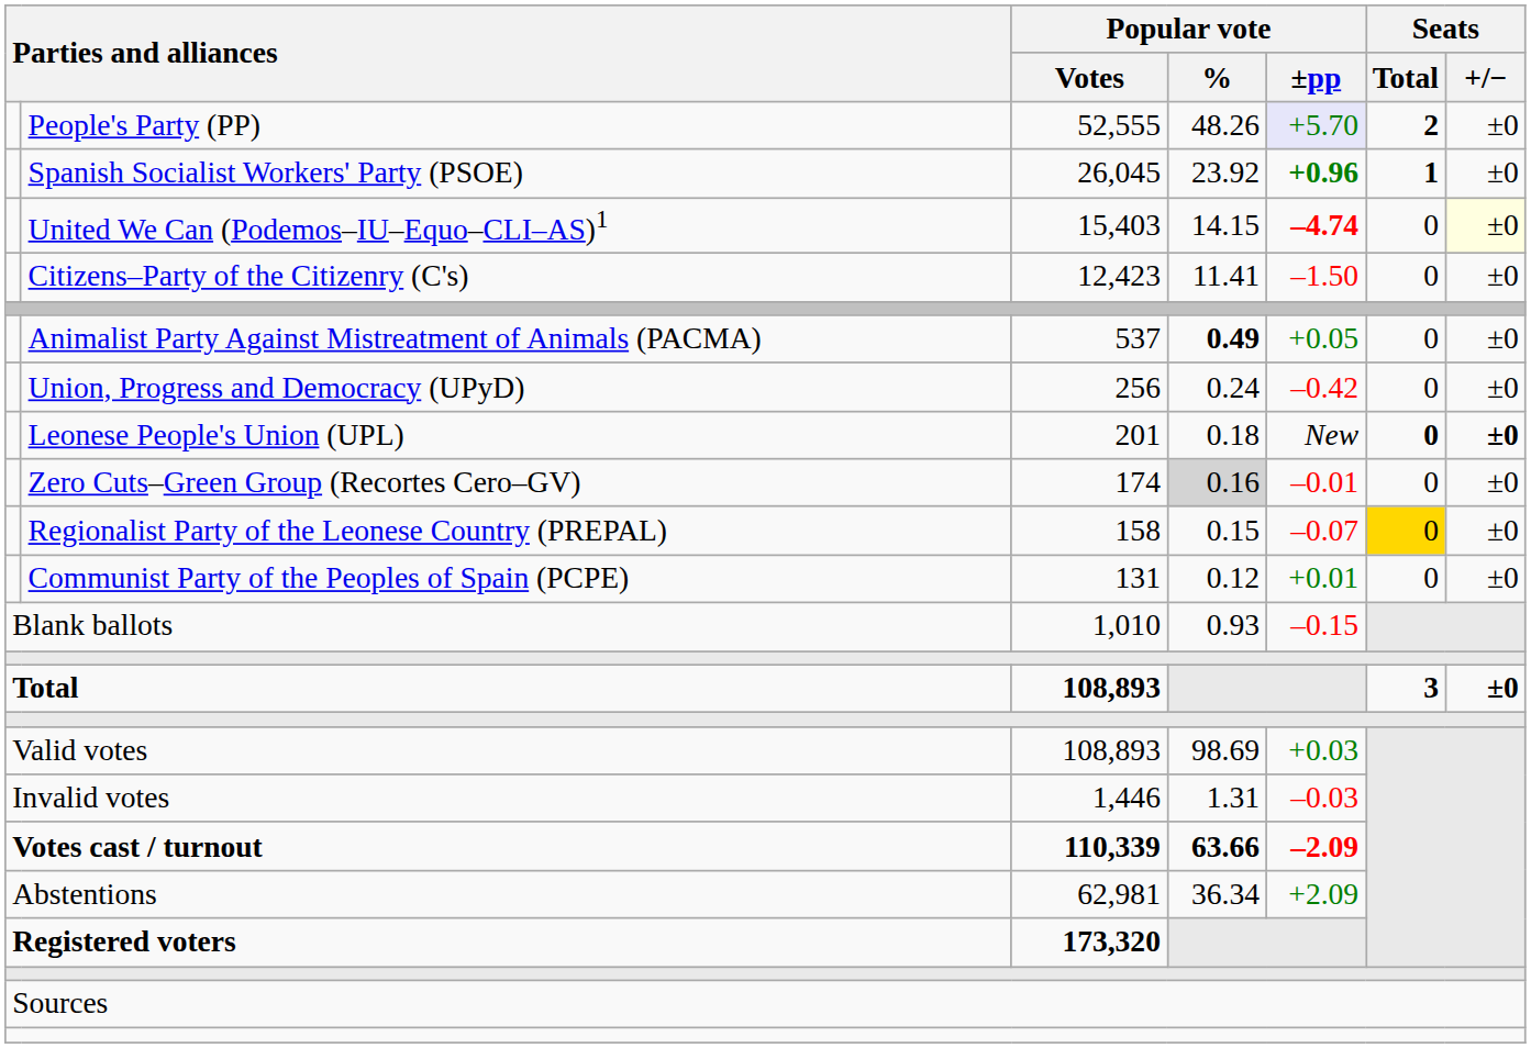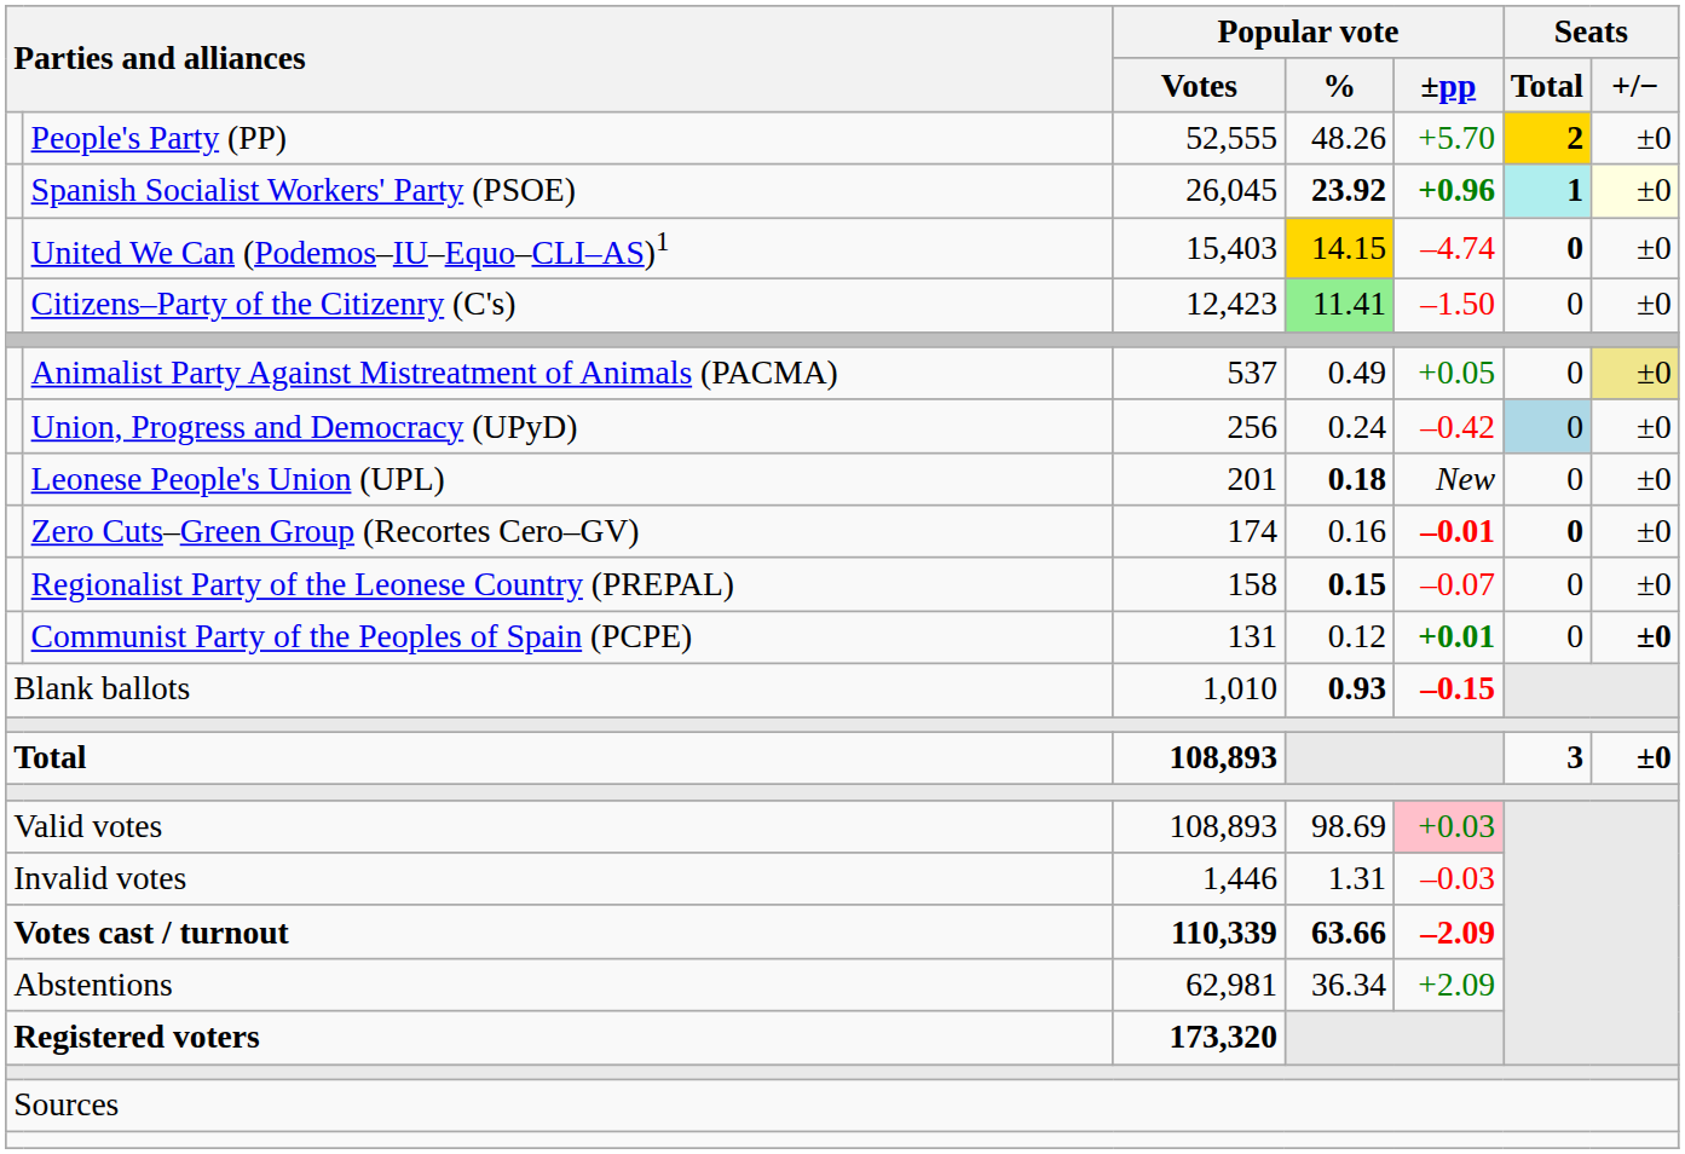People's Party (PP) | Popular vote / ±pp: lavender background -> no background
People's Party (PP) | Seats / Total: no background -> gold background
Spanish Socialist Workers' Party (PSOE) | Popular vote / %: normal -> bold
Spanish Socialist Workers' Party (PSOE) | Seats / Total: no background -> paleturquoise background
Spanish Socialist Workers' Party (PSOE) | Seats / +/−: no background -> lightyellow background
United We Can (Podemos–IU–Equo–CLI–AS)1 | Popular vote / %: no background -> gold background
United We Can (Podemos–IU–Equo–CLI–AS)1 | Popular vote / ±pp: bold -> normal
United We Can (Podemos–IU–Equo–CLI–AS)1 | Seats / Total: normal -> bold
United We Can (Podemos–IU–Equo–CLI–AS)1 | Seats / +/−: lightyellow background -> no background
Citizens–Party of the Citizenry (C's) | Popular vote / %: no background -> lightgreen background
Animalist Party Against Mistreatment of Animals (PACMA) | Popular vote / %: bold -> normal
Animalist Party Against Mistreatment of Animals (PACMA) | Seats / +/−: no background -> khaki background
Union, Progress and Democracy (UPyD) | Seats / Total: no background -> lightblue background
Leonese People's Union (UPL) | Popular vote / %: normal -> bold
Leonese People's Union (UPL) | Seats / Total: bold -> normal
Leonese People's Union (UPL) | Seats / +/−: bold -> normal
Zero Cuts–Green Group (Recortes Cero–GV) | Popular vote / %: lightgrey background -> no background
Zero Cuts–Green Group (Recortes Cero–GV) | Popular vote / ±pp: normal -> bold
Zero Cuts–Green Group (Recortes Cero–GV) | Seats / Total: normal -> bold
Regionalist Party of the Leonese Country (PREPAL) | Popular vote / %: normal -> bold
Regionalist Party of the Leonese Country (PREPAL) | Seats / Total: gold background -> no background
Communist Party of the Peoples of Spain (PCPE) | Popular vote / ±pp: normal -> bold
Communist Party of the Peoples of Spain (PCPE) | Seats / +/−: normal -> bold
Blank ballots | Popular vote / %: normal -> bold
Blank ballots | Popular vote / ±pp: normal -> bold
Valid votes | Popular vote / ±pp: no background -> pink background
